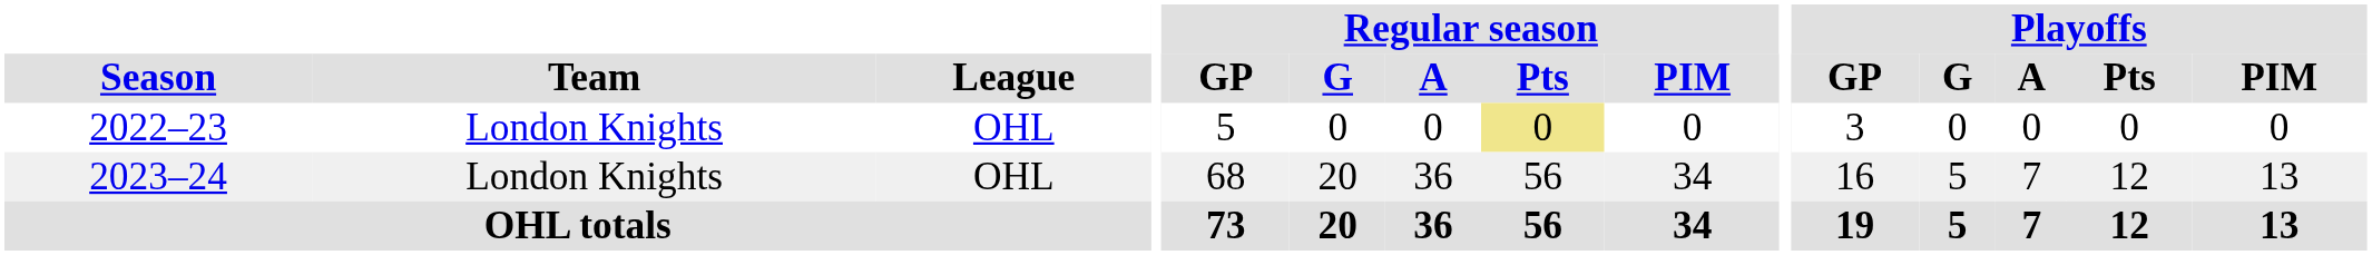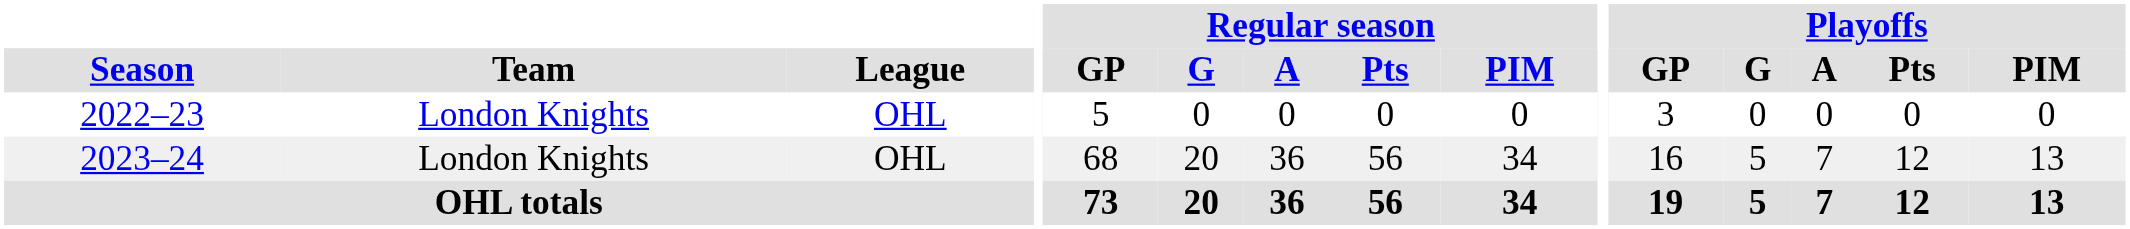2022–23 | Regular season / Pts: khaki background -> no background
